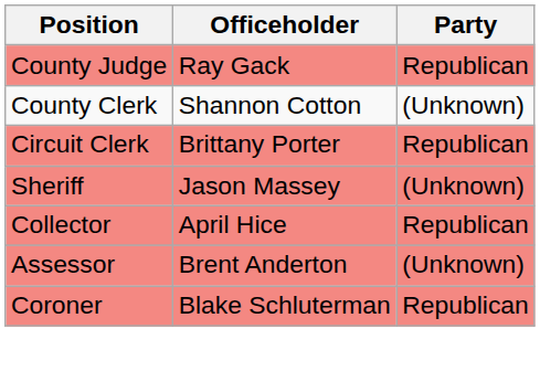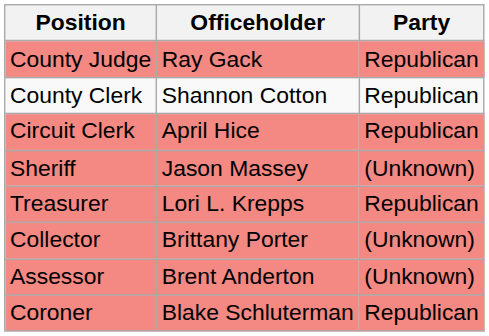County Clerk | Party: (Unknown) -> Republican
Circuit Clerk | Officeholder: Brittany Porter -> April Hice
+ row: Treasurer | Lori L. Krepps | Republican
Collector | Officeholder: April Hice -> Brittany Porter
Collector | Party: Republican -> (Unknown)
